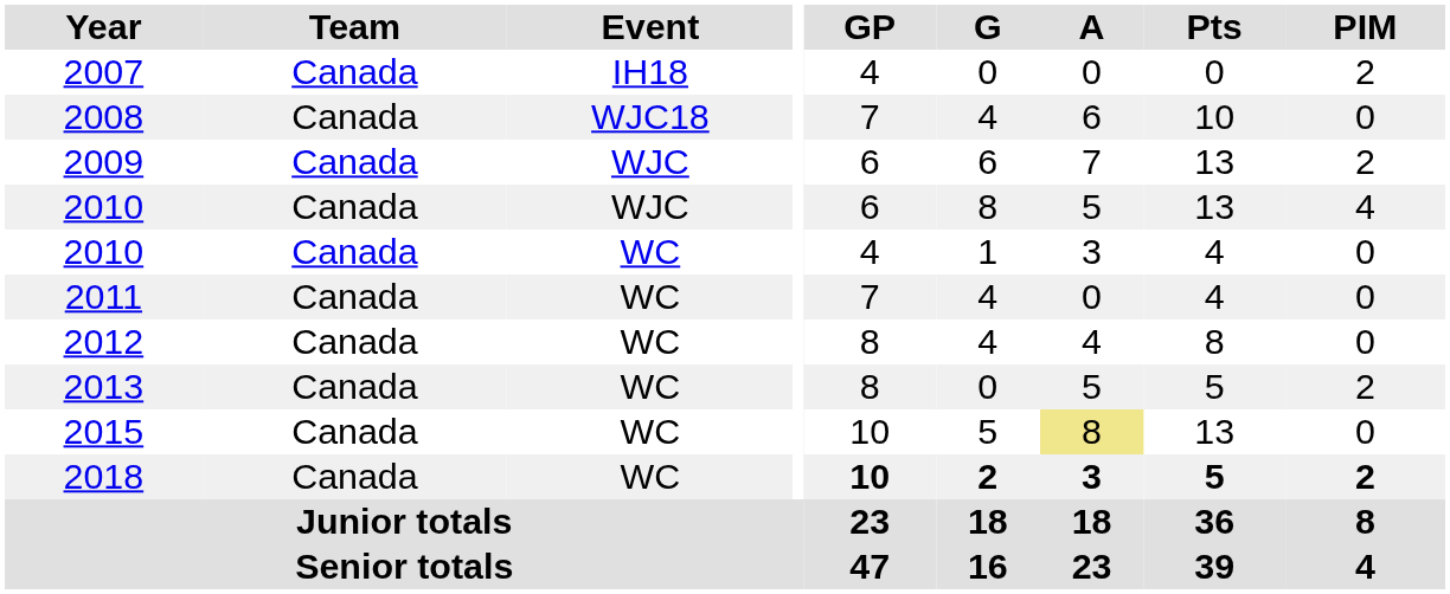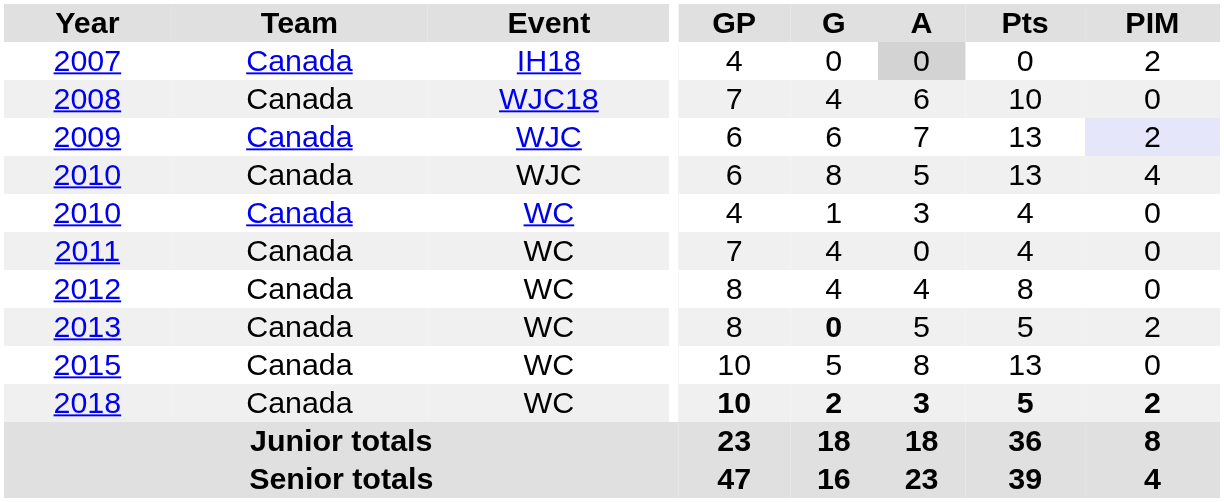2007 | A: no background -> lightgrey background
2009 | PIM: no background -> lavender background
2013 | G: normal -> bold
2015 | A: khaki background -> no background
